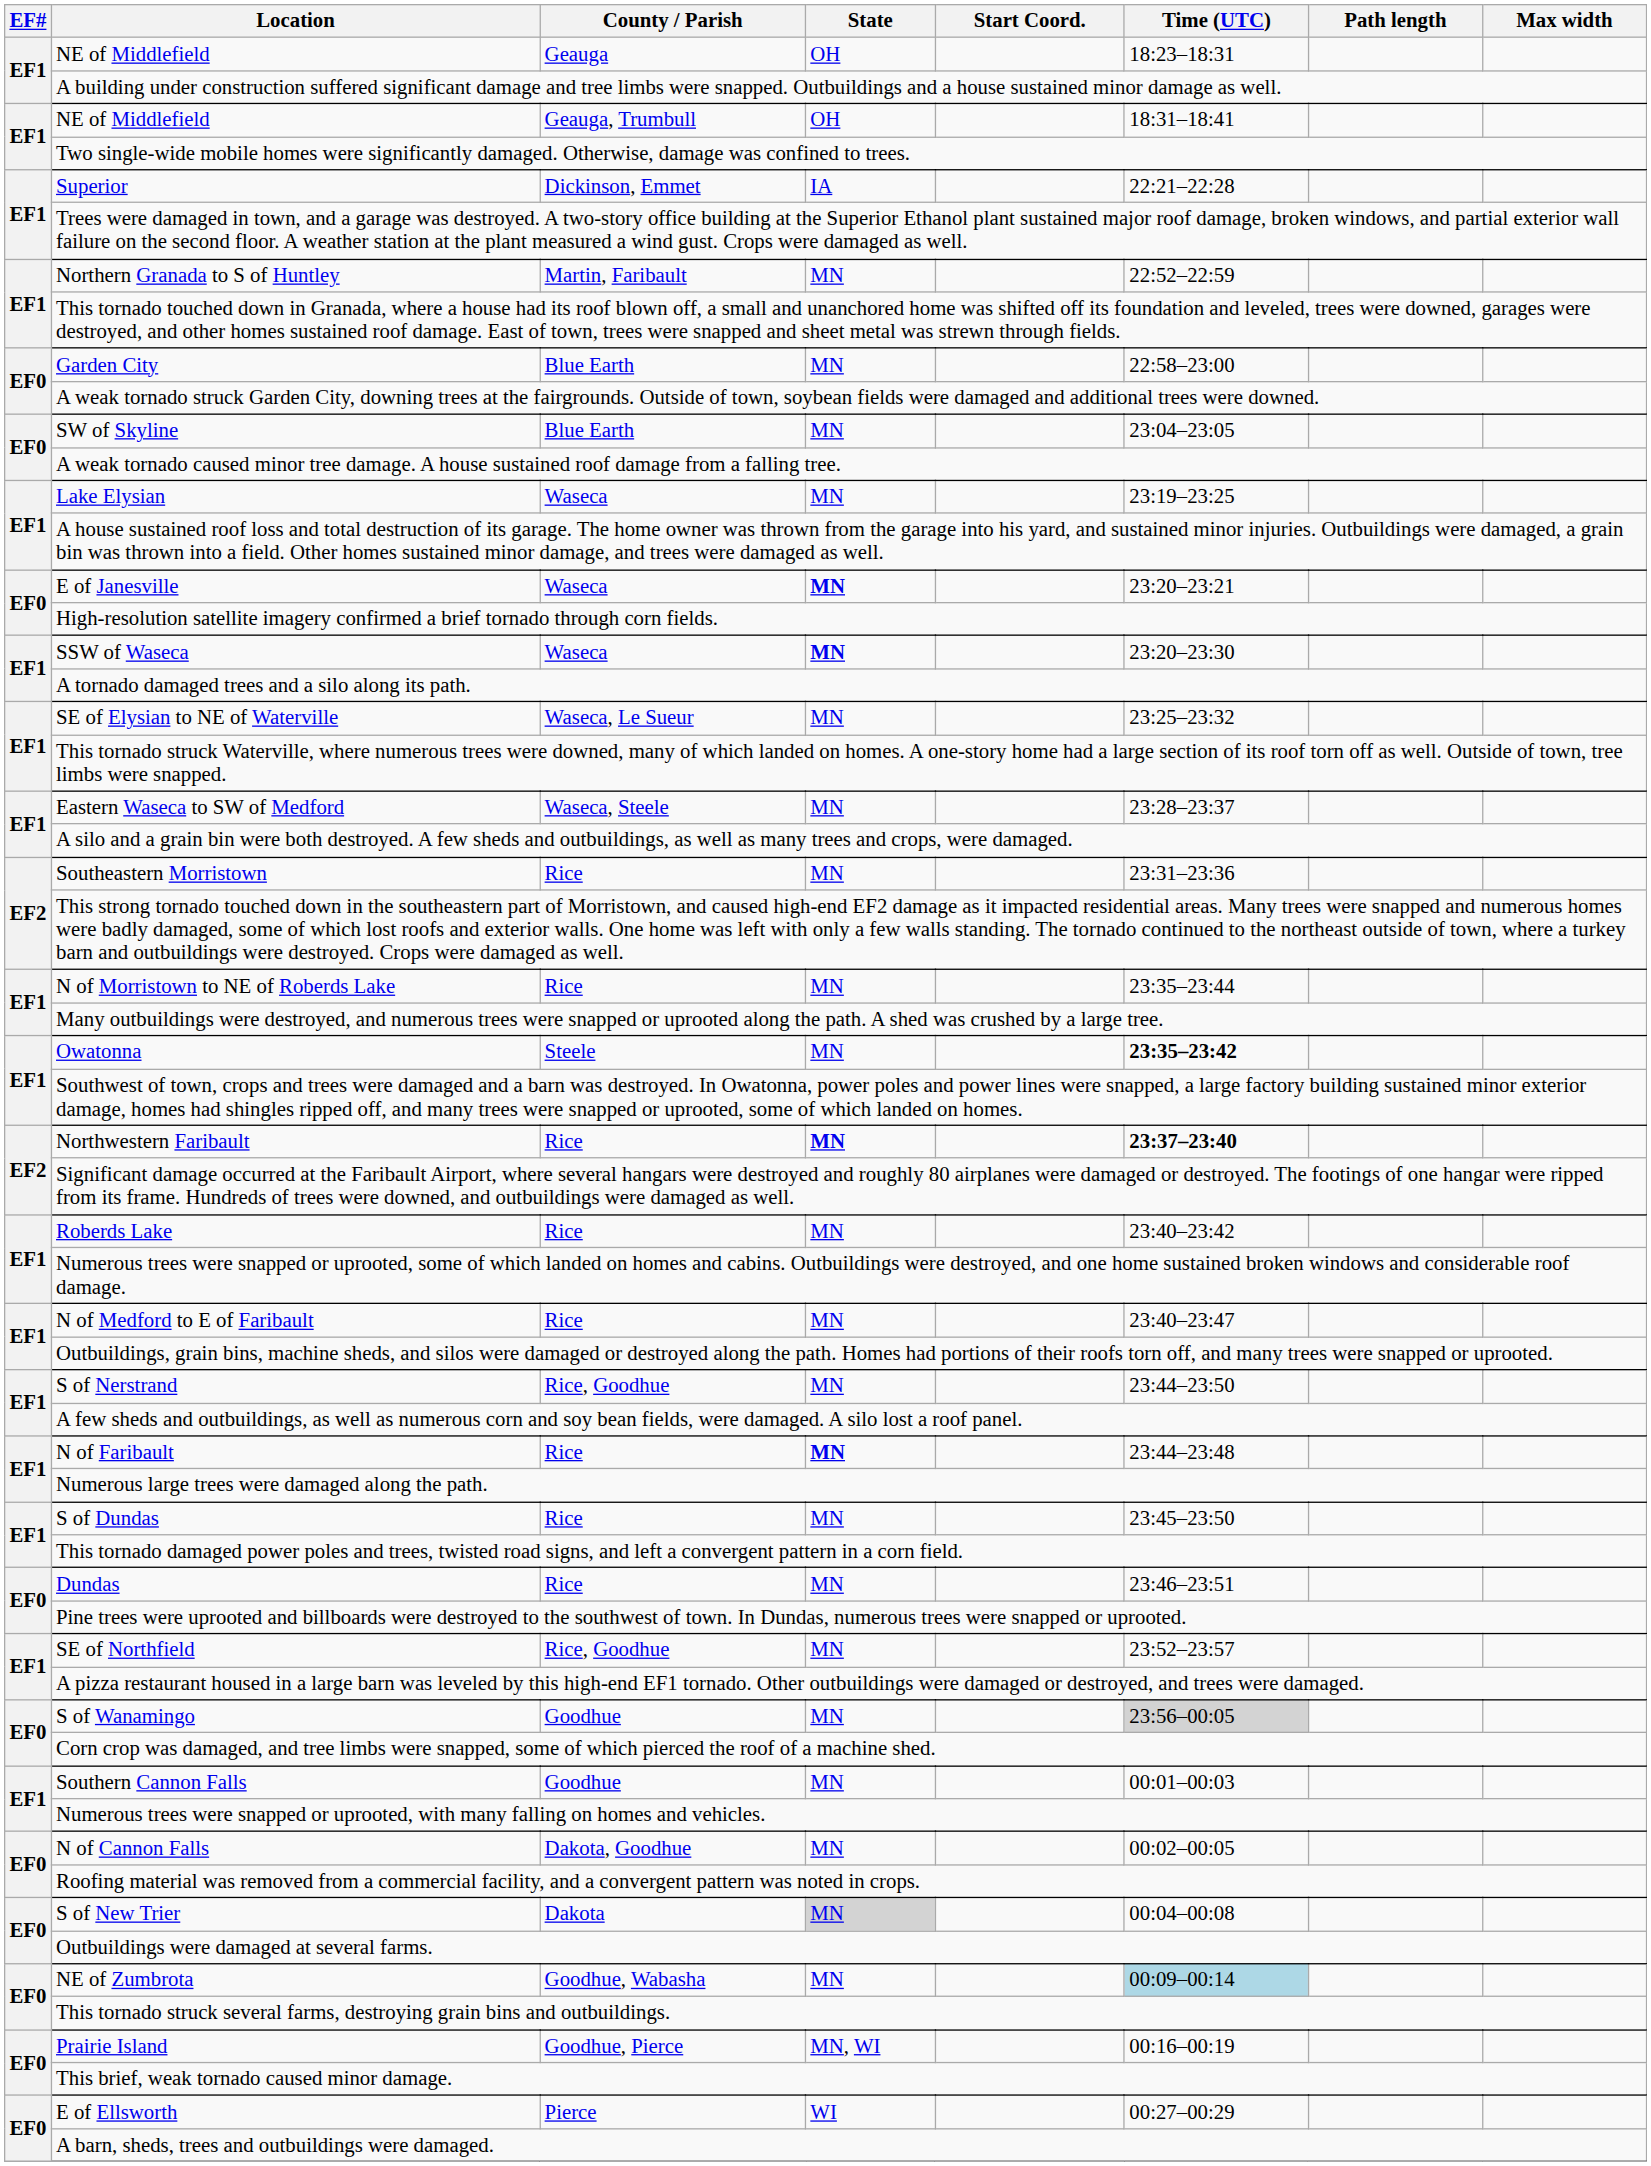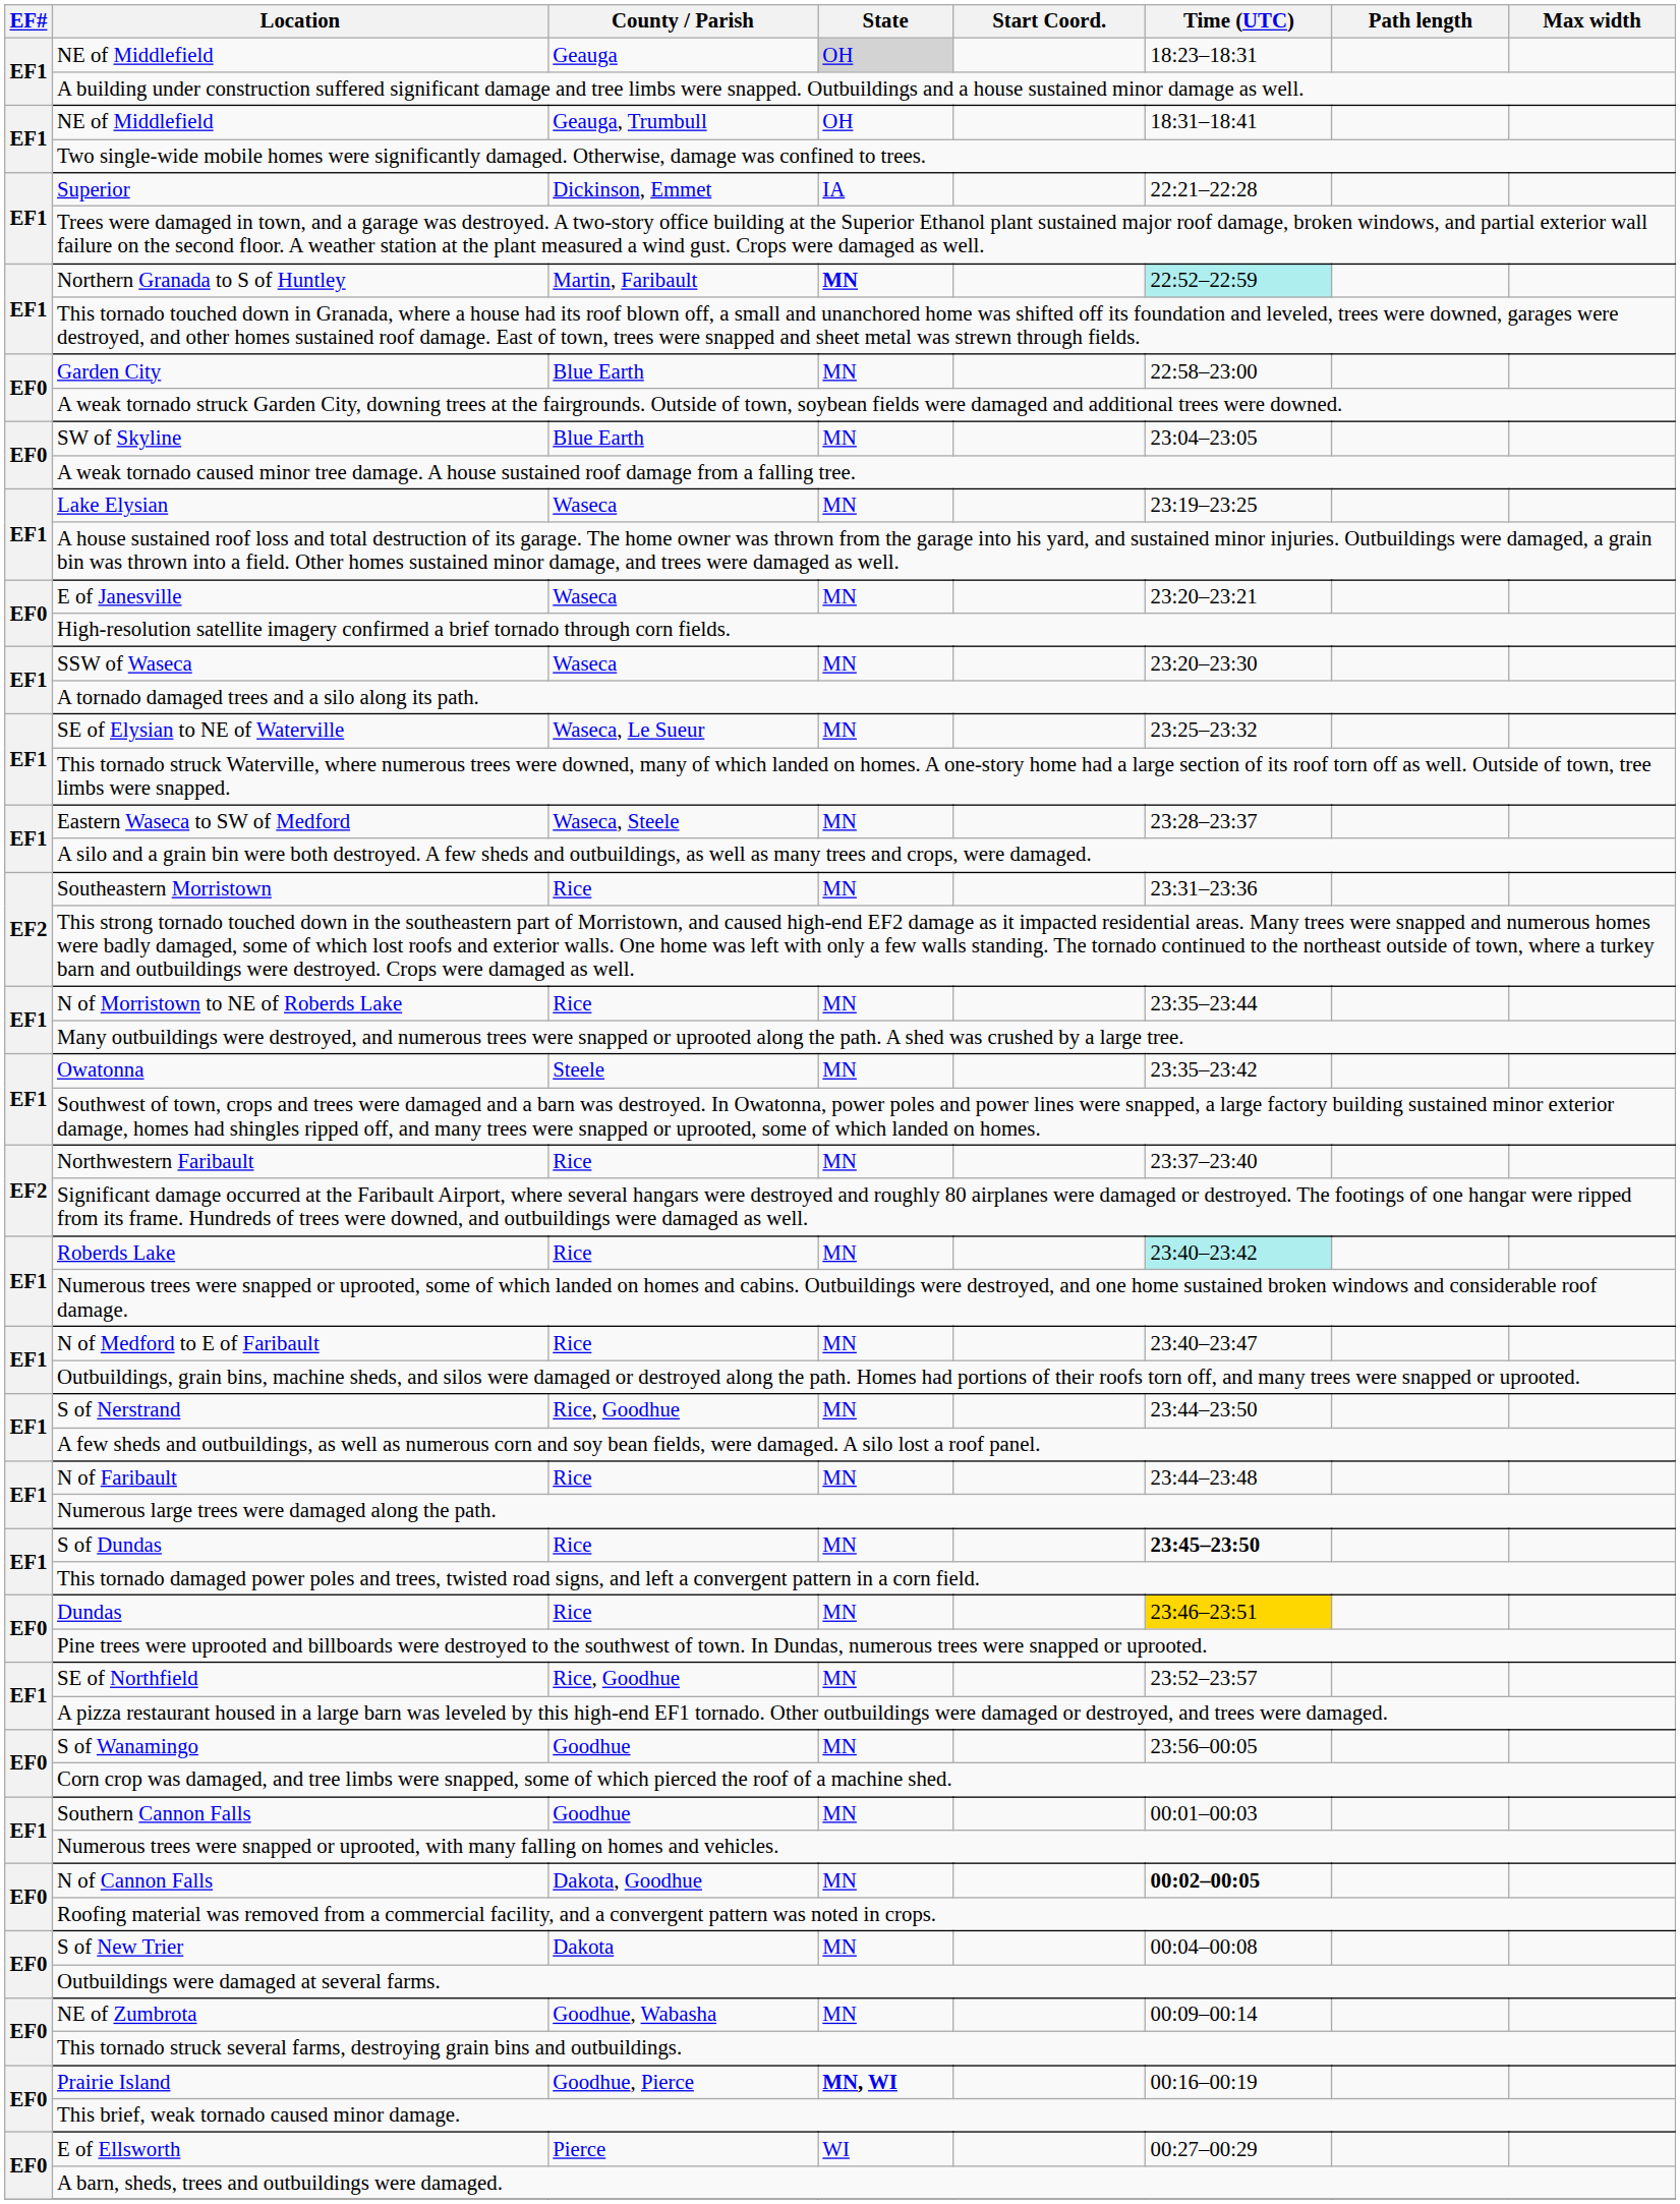NE of Middlefield / Geauga | State: no background -> lightgrey background
Northern Granada to S of Huntley | State: normal -> bold
Northern Granada to S of Huntley | Time (UTC): no background -> paleturquoise background
E of Janesville | State: bold -> normal
SSW of Waseca | State: bold -> normal
Owatonna | Time (UTC): bold -> normal
Northwestern Faribault | State: bold -> normal
Northwestern Faribault | Time (UTC): bold -> normal
Roberds Lake | Time (UTC): no background -> paleturquoise background
N of Faribault | State: bold -> normal
S of Dundas | Time (UTC): normal -> bold
Dundas | Time (UTC): no background -> gold background
S of Wanamingo | Time (UTC): lightgrey background -> no background
N of Cannon Falls | Time (UTC): normal -> bold
S of New Trier | State: lightgrey background -> no background
NE of Zumbrota | Time (UTC): lightblue background -> no background
Prairie Island | State: normal -> bold
